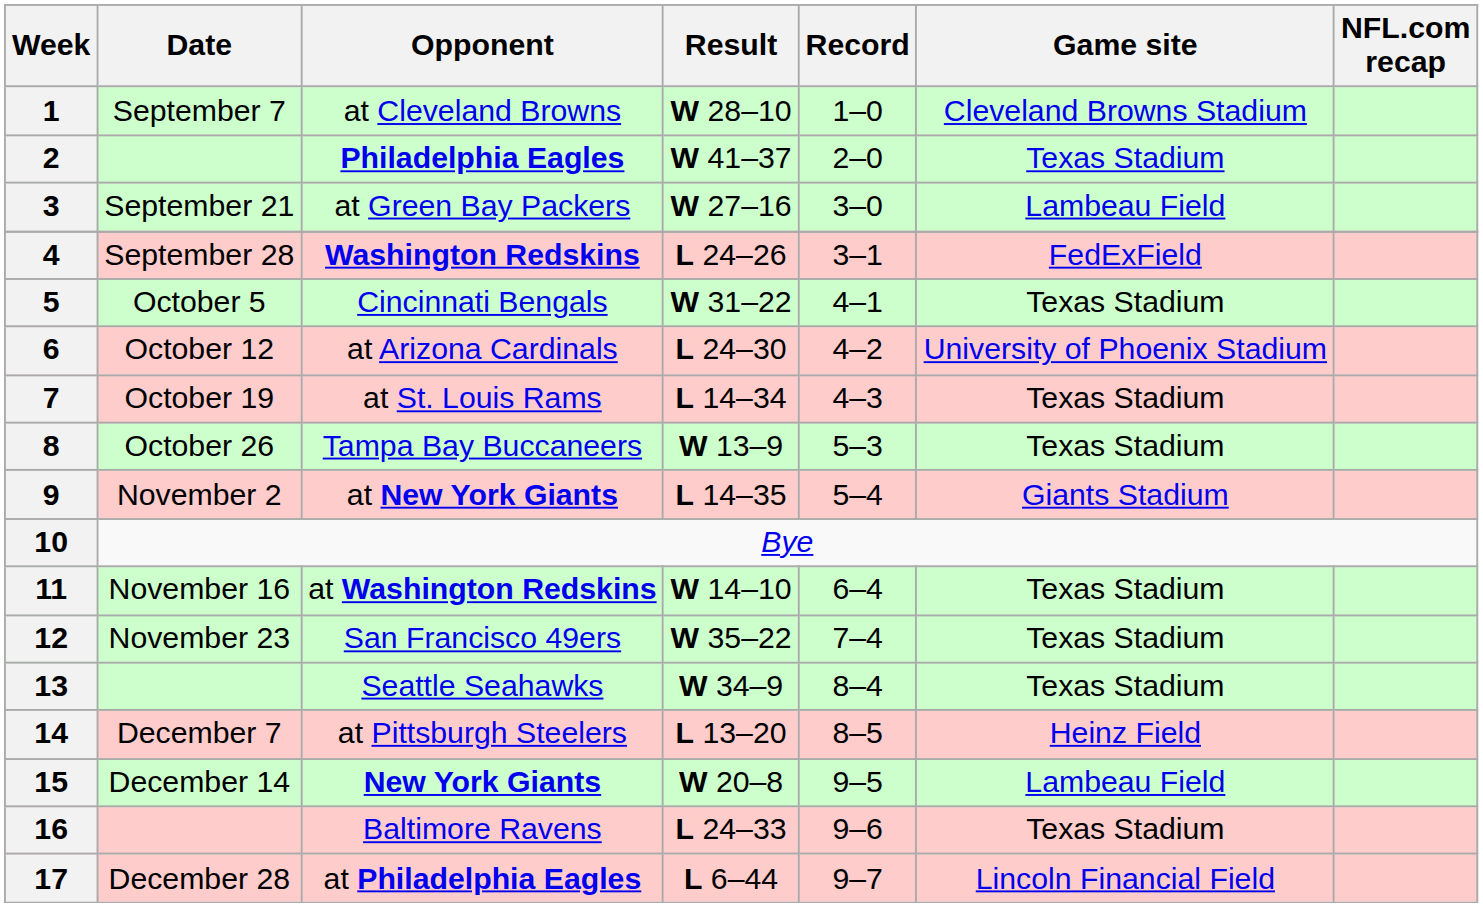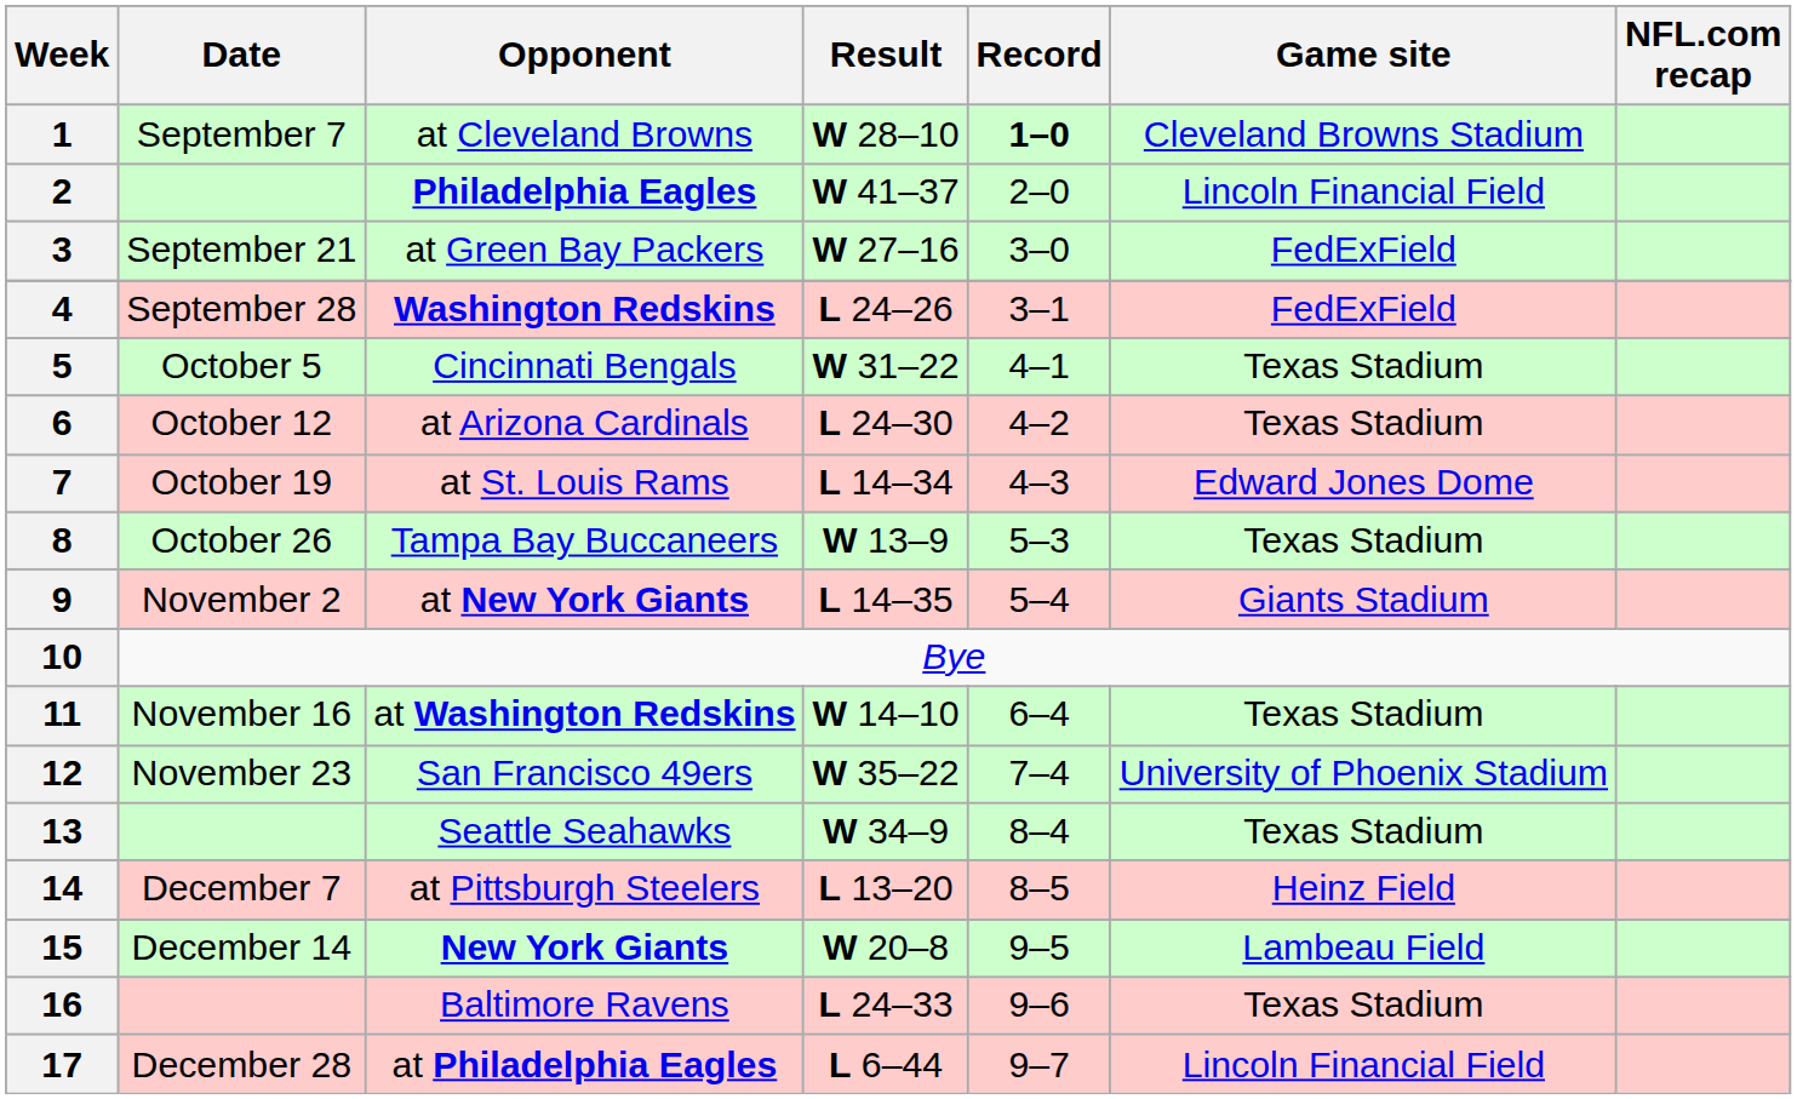1 | Record: normal -> bold
2 | Game site: Texas Stadium -> Lincoln Financial Field
3 | Game site: Lambeau Field -> FedExField
6 | Game site: University of Phoenix Stadium -> Texas Stadium
7 | Game site: Texas Stadium -> Edward Jones Dome
12 | Game site: Texas Stadium -> University of Phoenix Stadium
